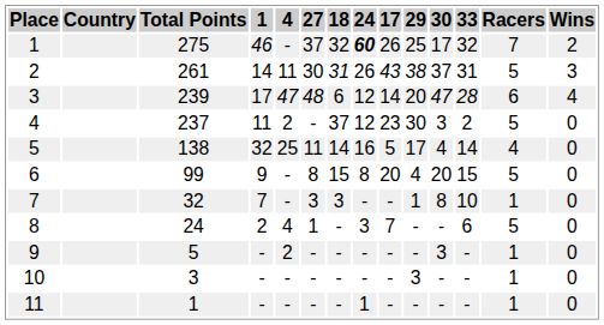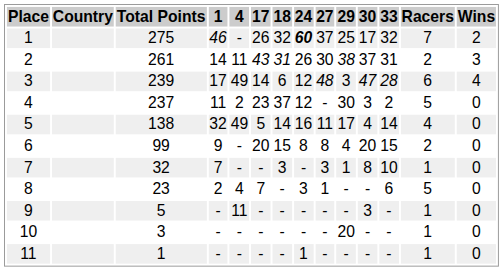columns swapped: 17 <-> 27
row 3 | Racers: 5 -> 2
row 4 | 4: 47 -> 49
row 4 | 29: 20 -> 3
row 6 | 4: 25 -> 49
row 7 | Racers: 5 -> 2
row 9 | Total Points: 24 -> 23
row 10 | 4: 2 -> 11
row 11 | 29: 3 -> 20
